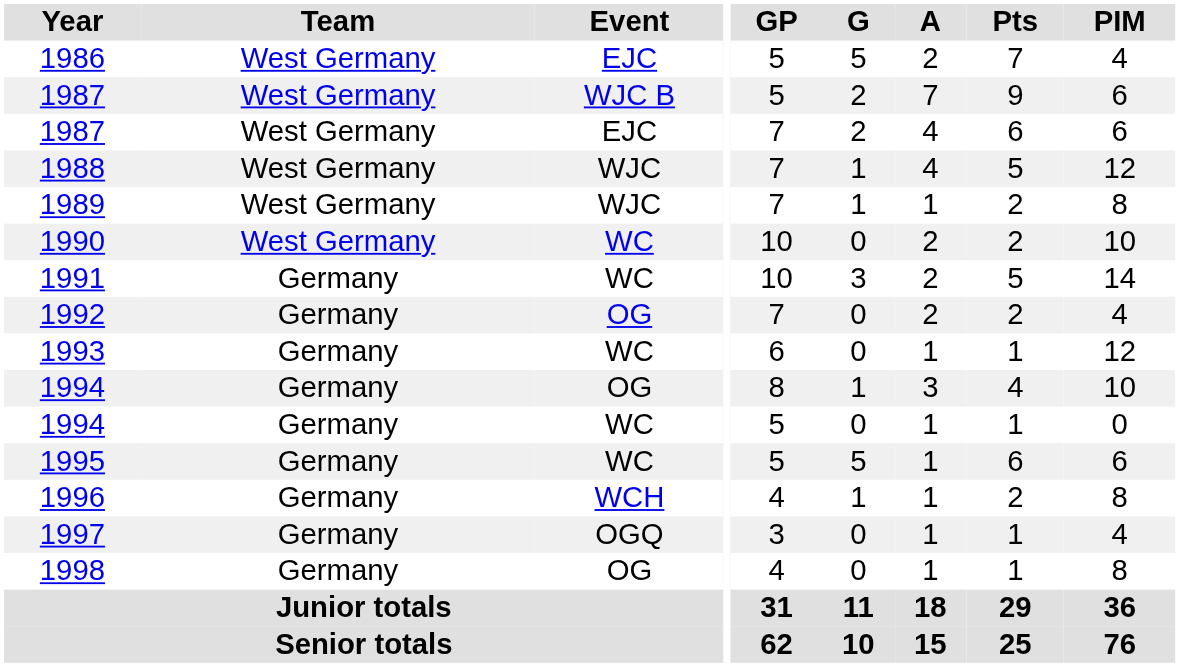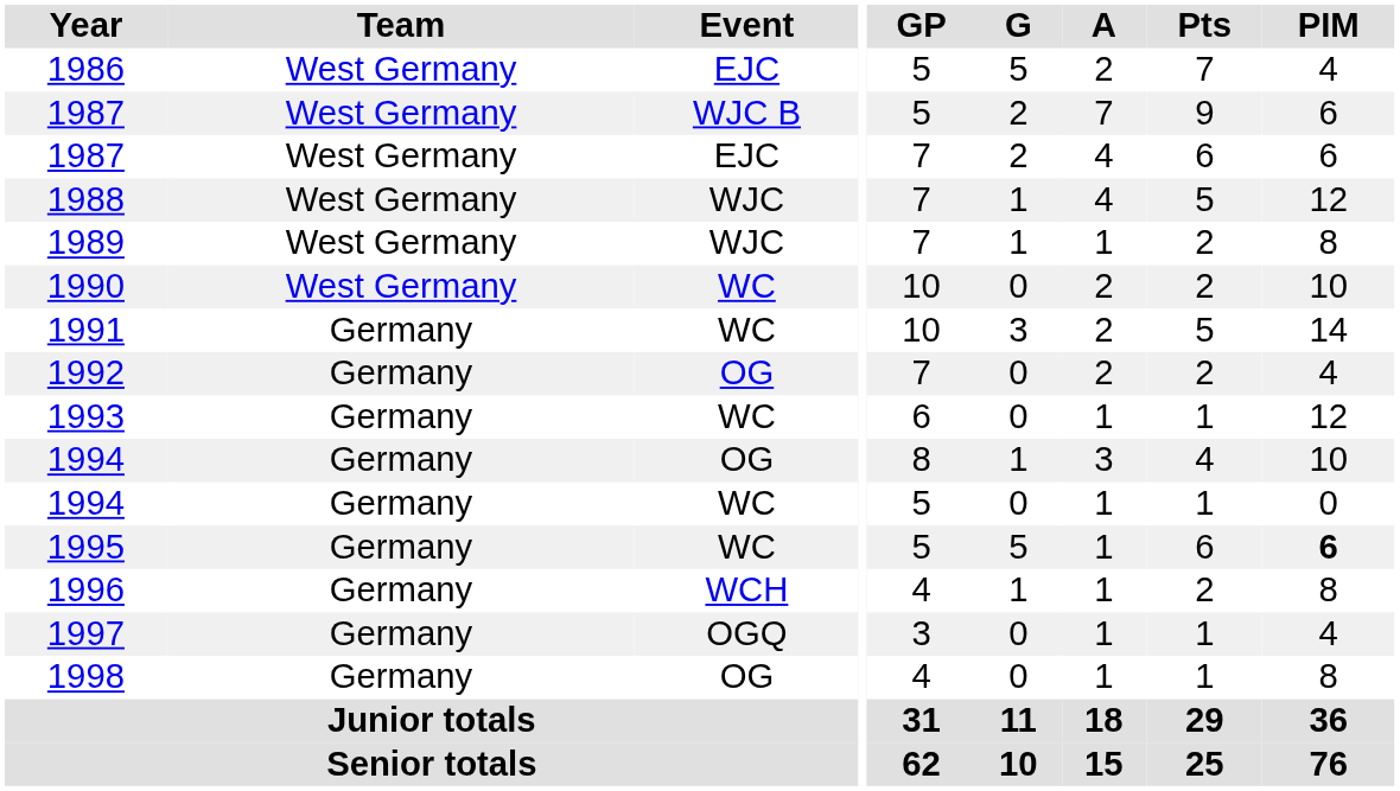1995 | PIM: normal -> bold
